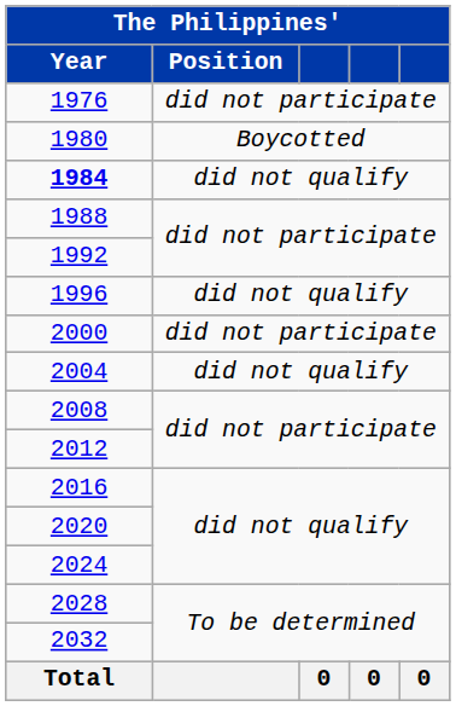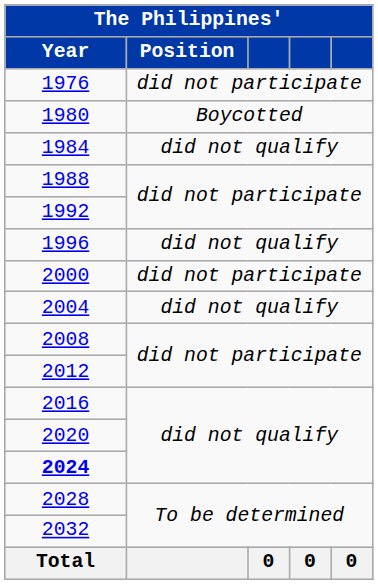1984 | Year: bold -> normal
2024 | Year: normal -> bold
